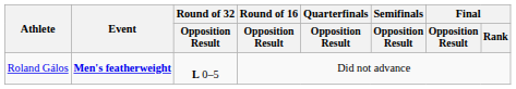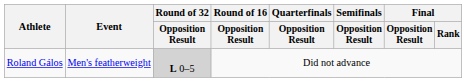Roland Gálos | Event: bold -> normal
Roland Gálos | Round of 32 / Opposition Result: no background -> lightgrey background
